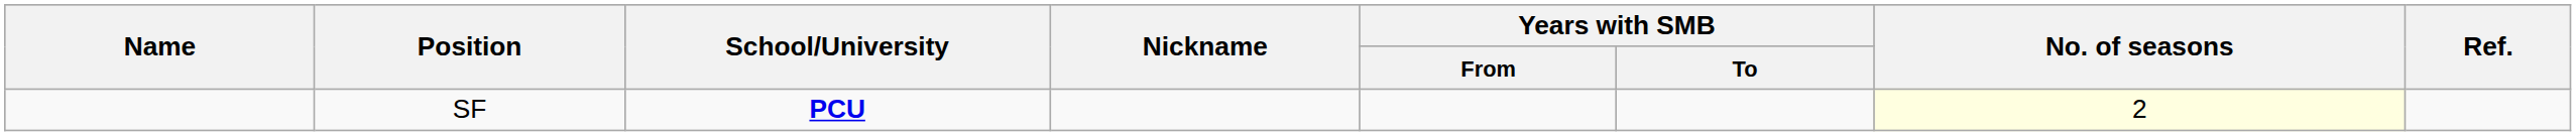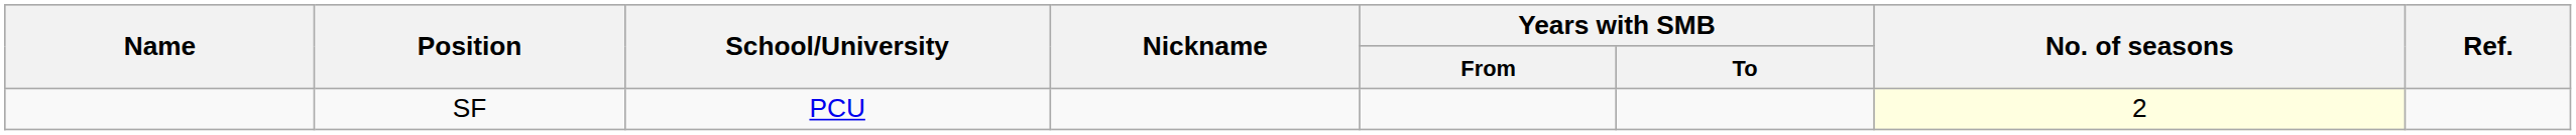SF | School/University: bold -> normal
